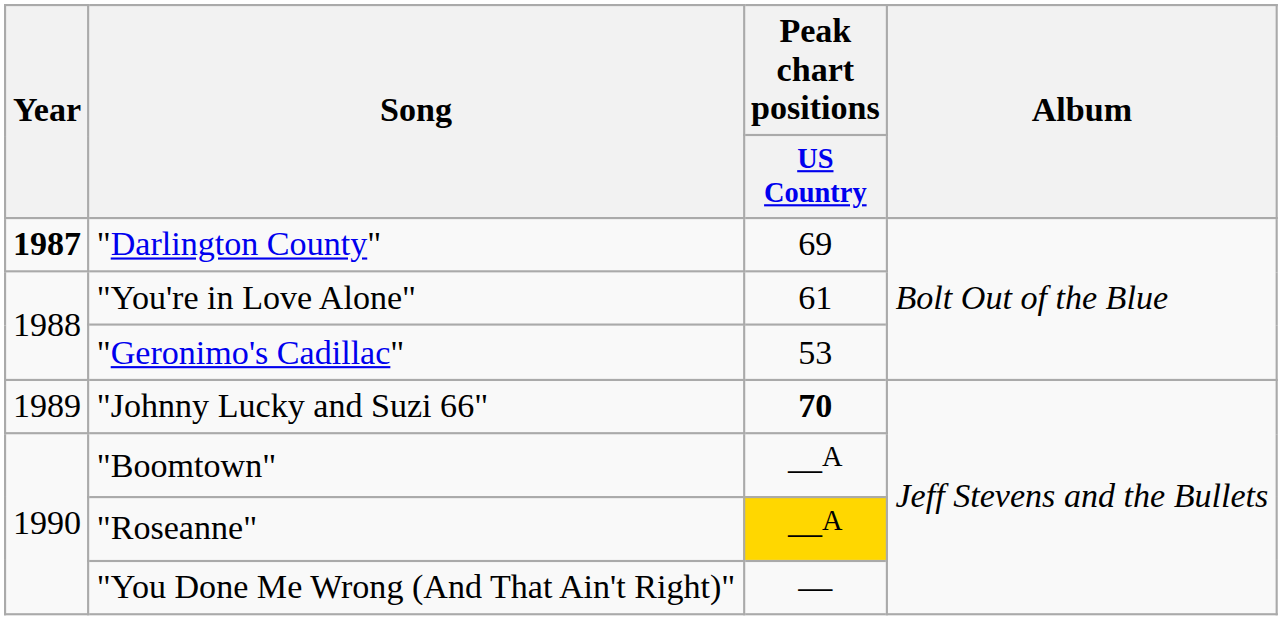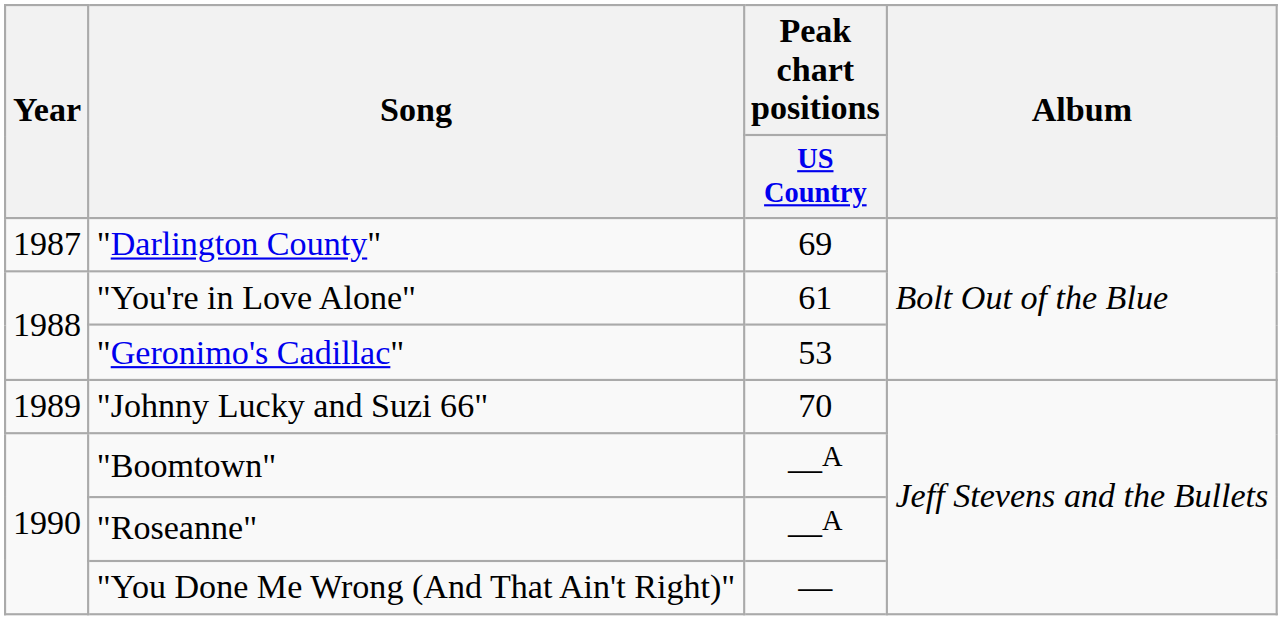"Darlington County" | Year: bold -> normal
"Johnny Lucky and Suzi 66" | Peak chart positions / US Country: bold -> normal
"Roseanne" | Peak chart positions / US Country: gold background -> no background
